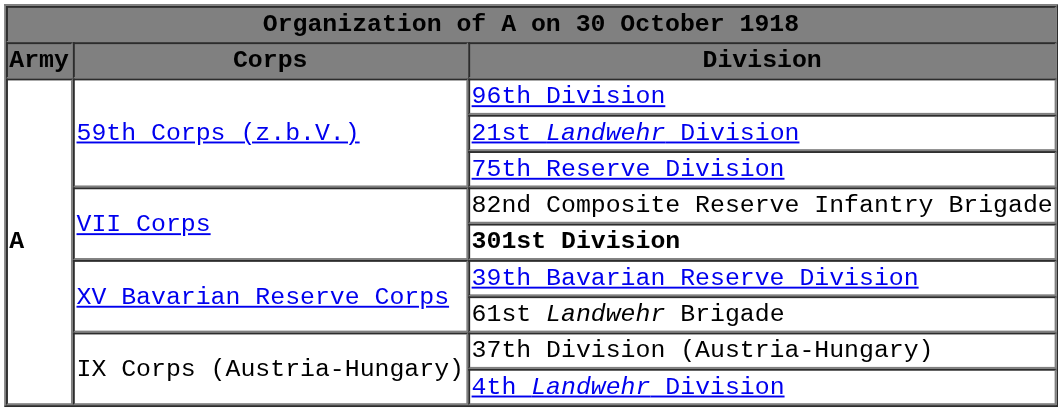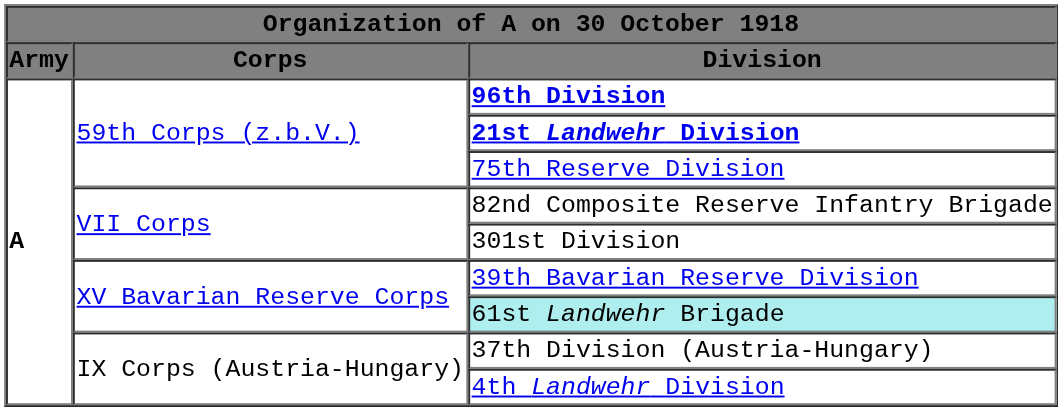96th Division | Division: normal -> bold
21st Landwehr Division | Division: normal -> bold
301st Division | Division: bold -> normal
61st Landwehr Brigade | Division: no background -> paleturquoise background
